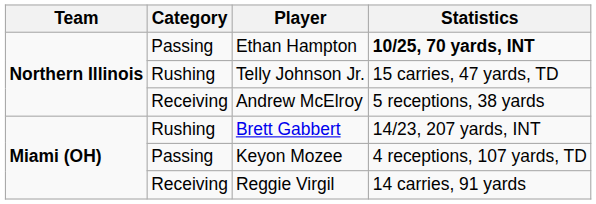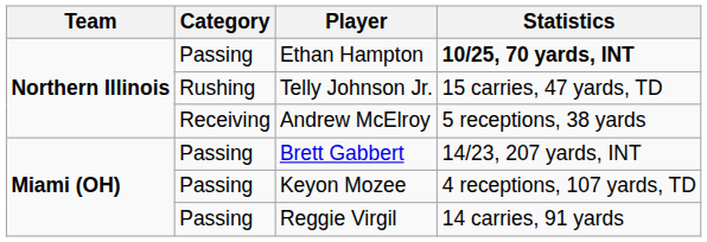Brett Gabbert | Category: Rushing -> Passing
Reggie Virgil | Category: Receiving -> Passing
